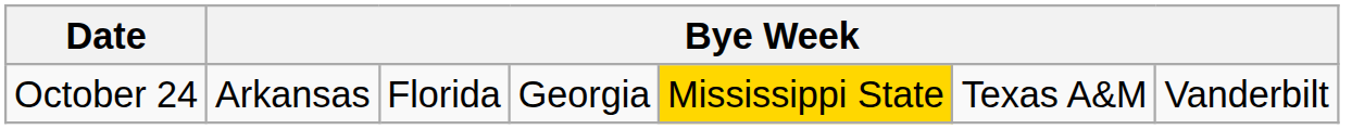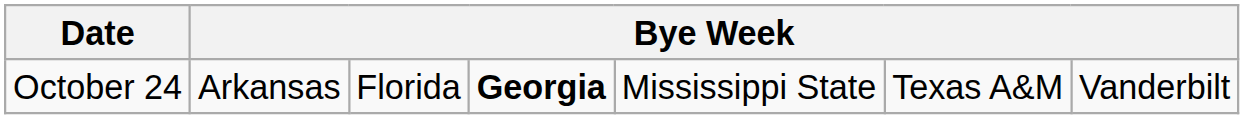October 24 | column 4: normal -> bold
October 24 | column 5: gold background -> no background
